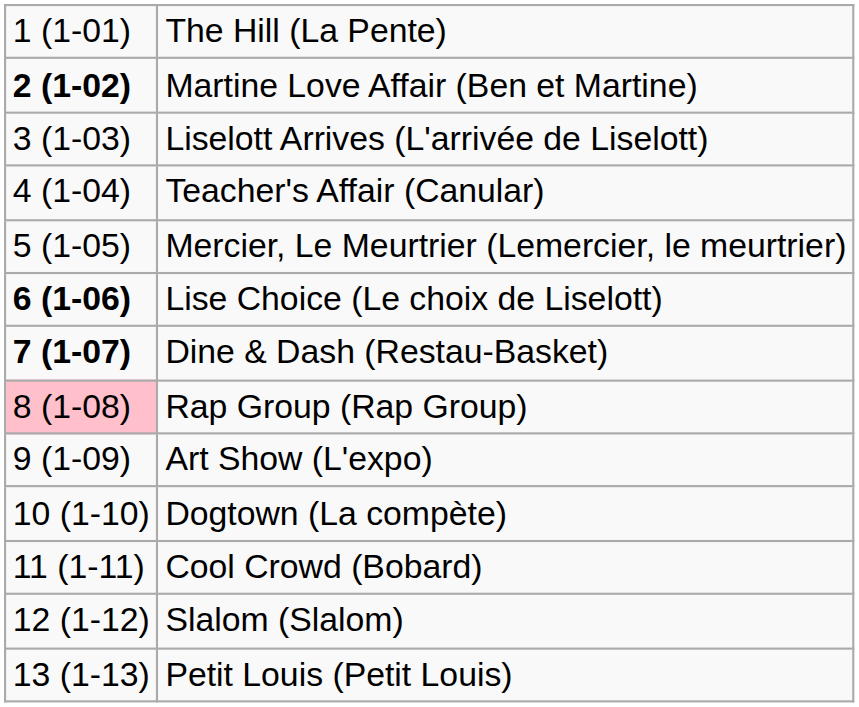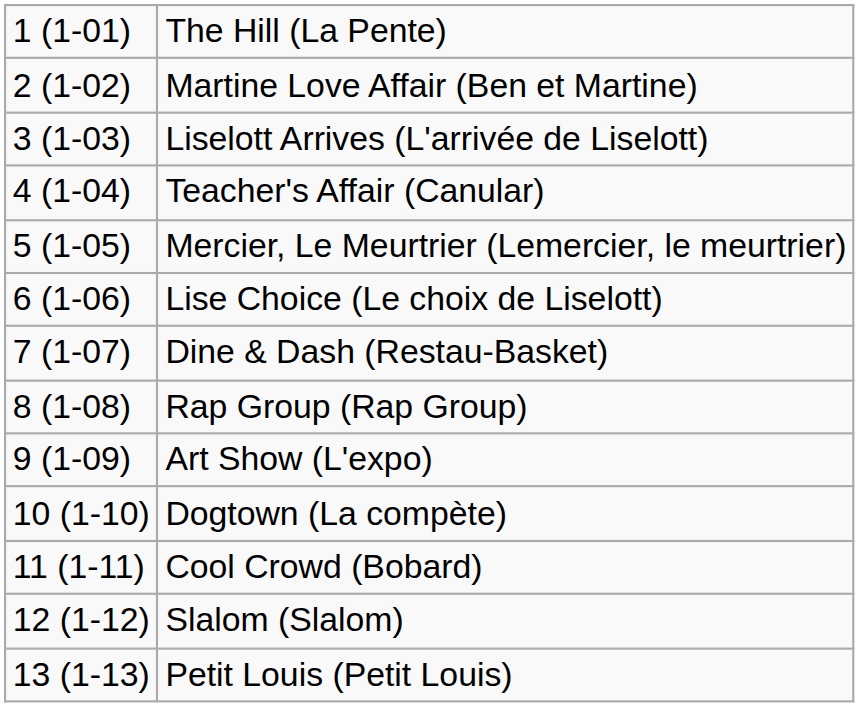Martine Love Affair (Ben et Martine) | column 1: bold -> normal
Lise Choice (Le choix de Liselott) | column 1: bold -> normal
Dine & Dash (Restau-Basket) | column 1: bold -> normal
Rap Group (Rap Group) | column 1: pink background -> no background
